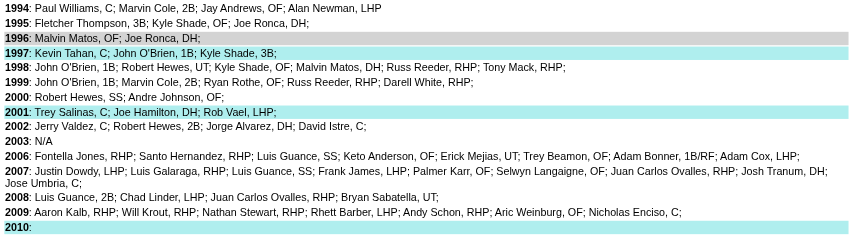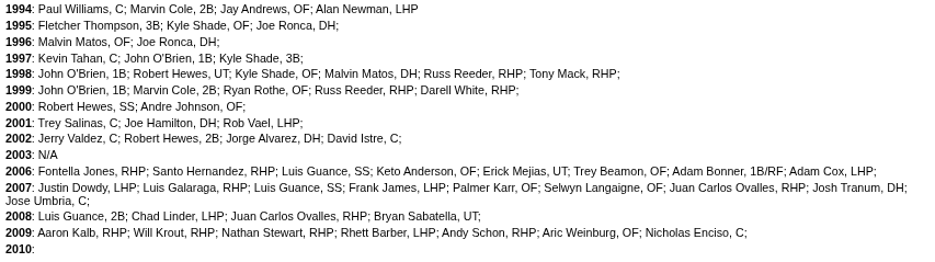row 3 | column 1: lightgrey background -> no background
row 4 | column 1: paleturquoise background -> no background
row 8 | column 1: paleturquoise background -> no background
row 15 | column 1: paleturquoise background -> no background
